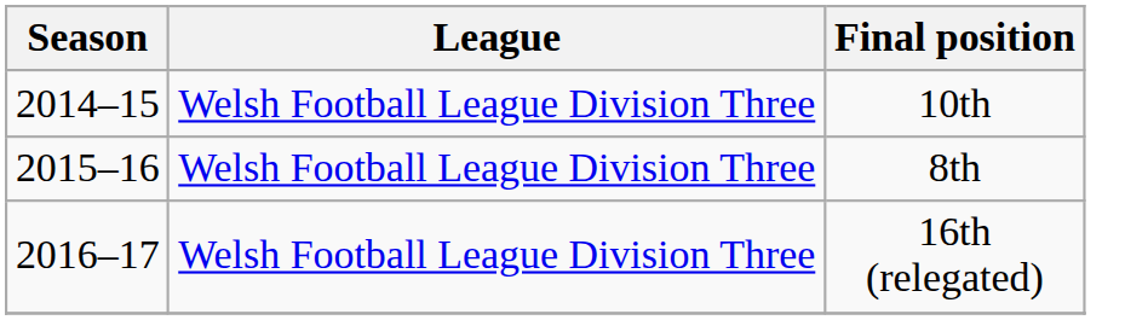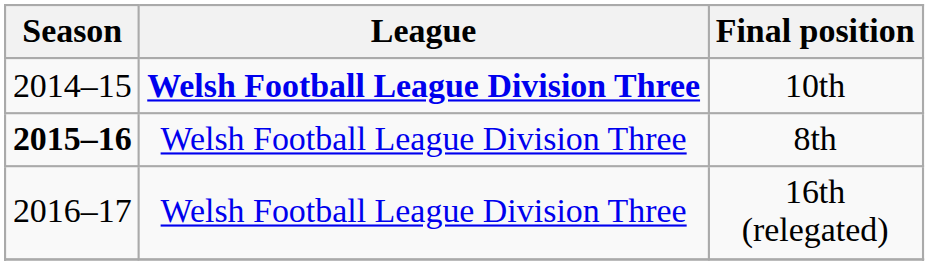10th | League: normal -> bold
8th | Season: normal -> bold
